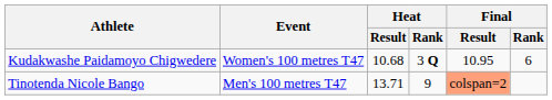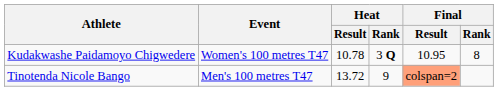Kudakwashe Paidamoyo Chigwedere | Heat / Result: 10.68 -> 10.78
Kudakwashe Paidamoyo Chigwedere | Final / Rank: 6 -> 8
Tinotenda Nicole Bango | Heat / Result: 13.71 -> 13.72
